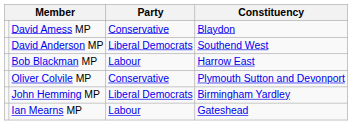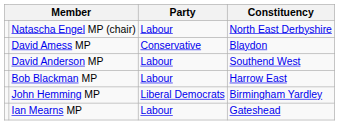+ row: Natascha Engel MP (chair) | Labour | North East Derbyshire
David Anderson MP | Party: Liberal Democrats -> Labour
- row: Oliver Colvile MP | Conservative | Plymouth Sutton and Devonport
